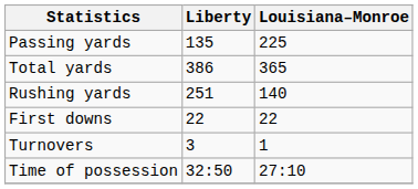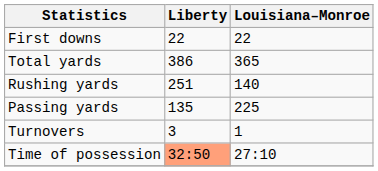rows swapped: First downs <-> Passing yards
Time of possession | Liberty: no background -> lightsalmon background
